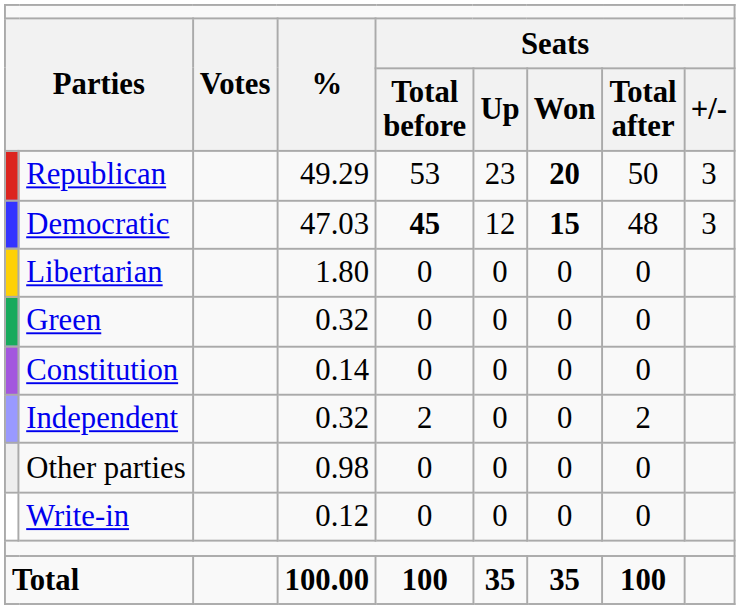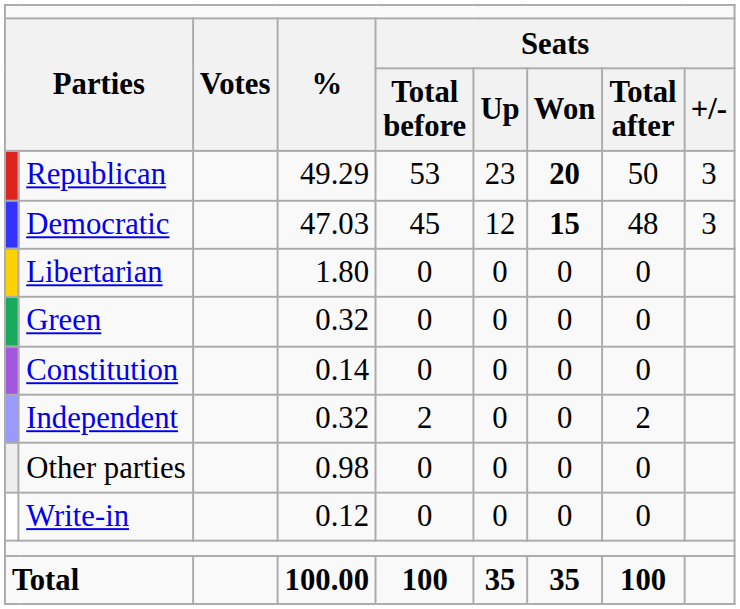Democratic | column 5: bold -> normal
